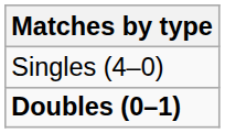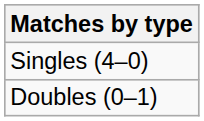row 3 | column 1: bold -> normal
